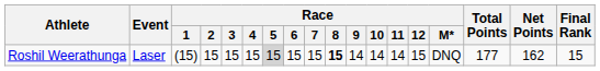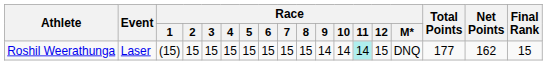Roshil Weerathunga | Race / 5: lightgrey background -> no background
Roshil Weerathunga | Race / 8: bold -> normal
Roshil Weerathunga | Race / 11: no background -> paleturquoise background
